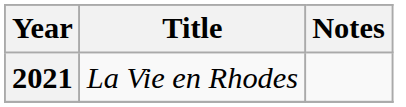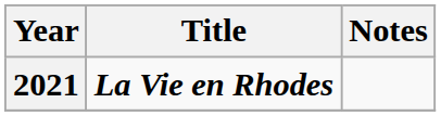2021 | Title: normal -> bold
